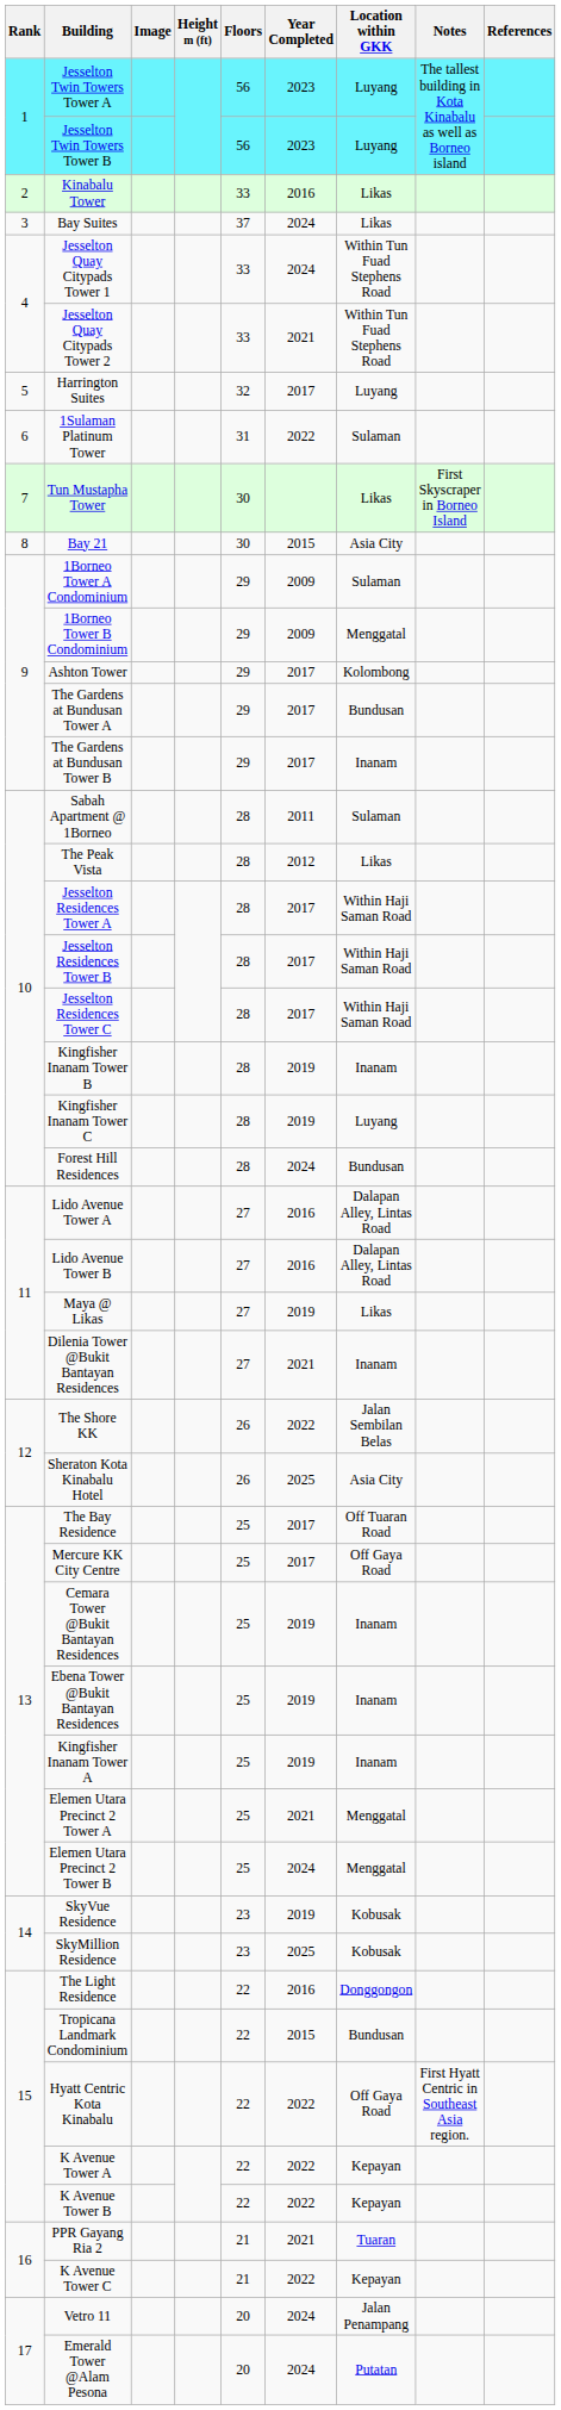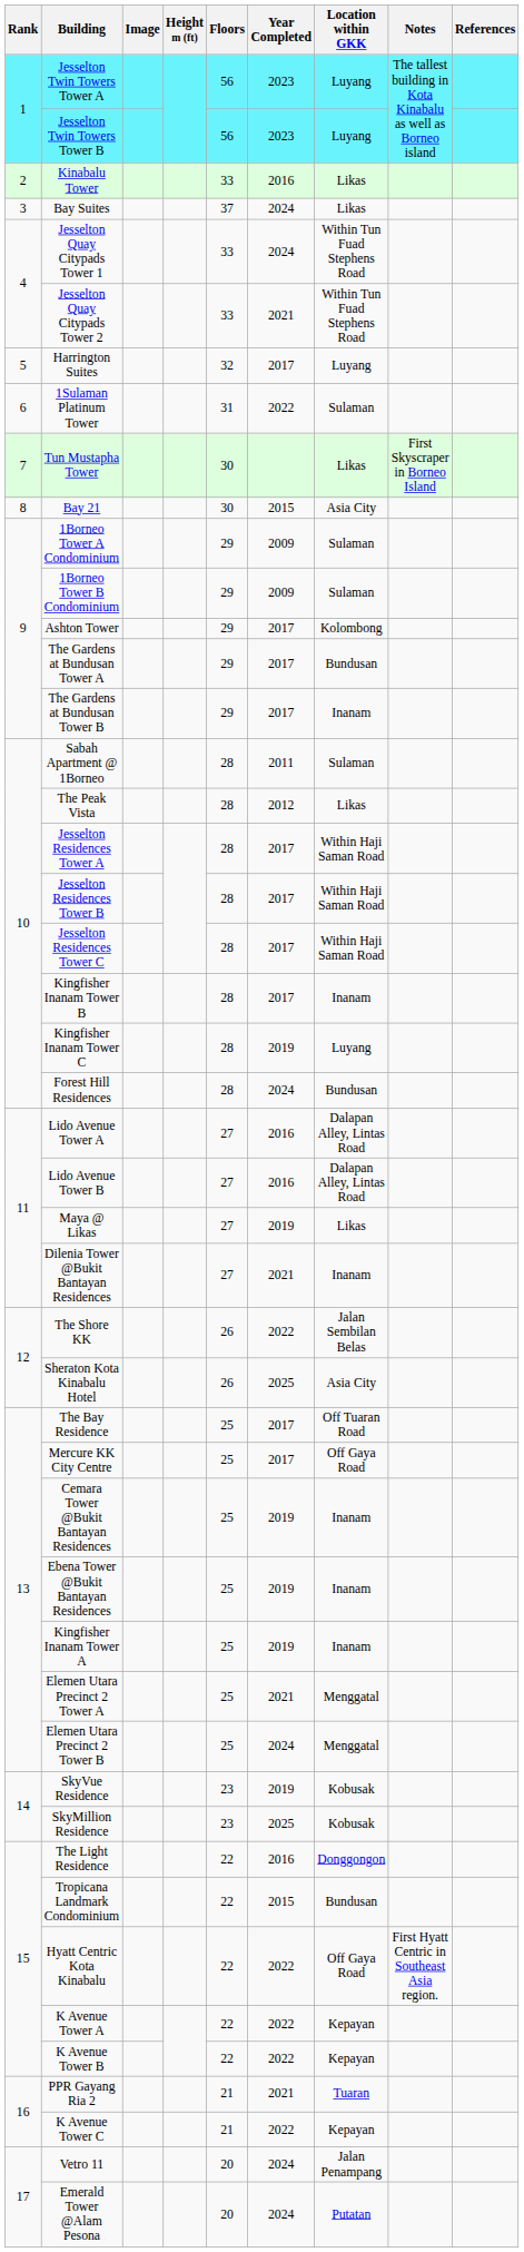1Borneo Tower B Condominium | Location within GKK: Menggatal -> Sulaman
Kingfisher Inanam Tower B | Year Completed: 2019 -> 2017
